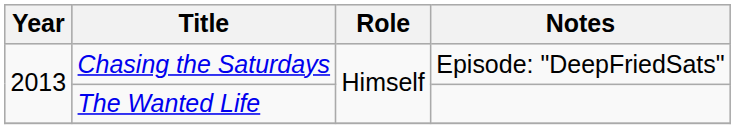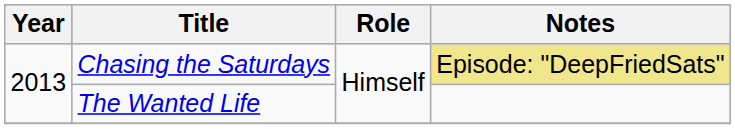Chasing the Saturdays | Notes: no background -> khaki background
